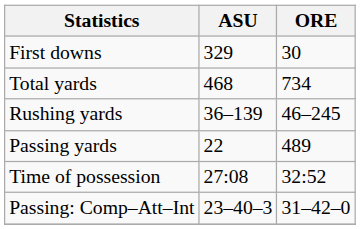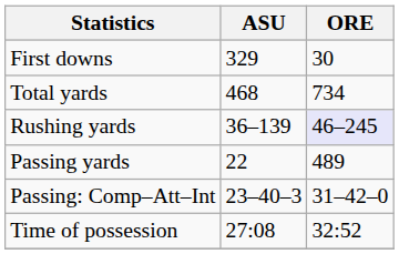Rushing yards | ORE: no background -> lavender background
rows swapped: Passing: Comp–Att–Int <-> Time of possession
